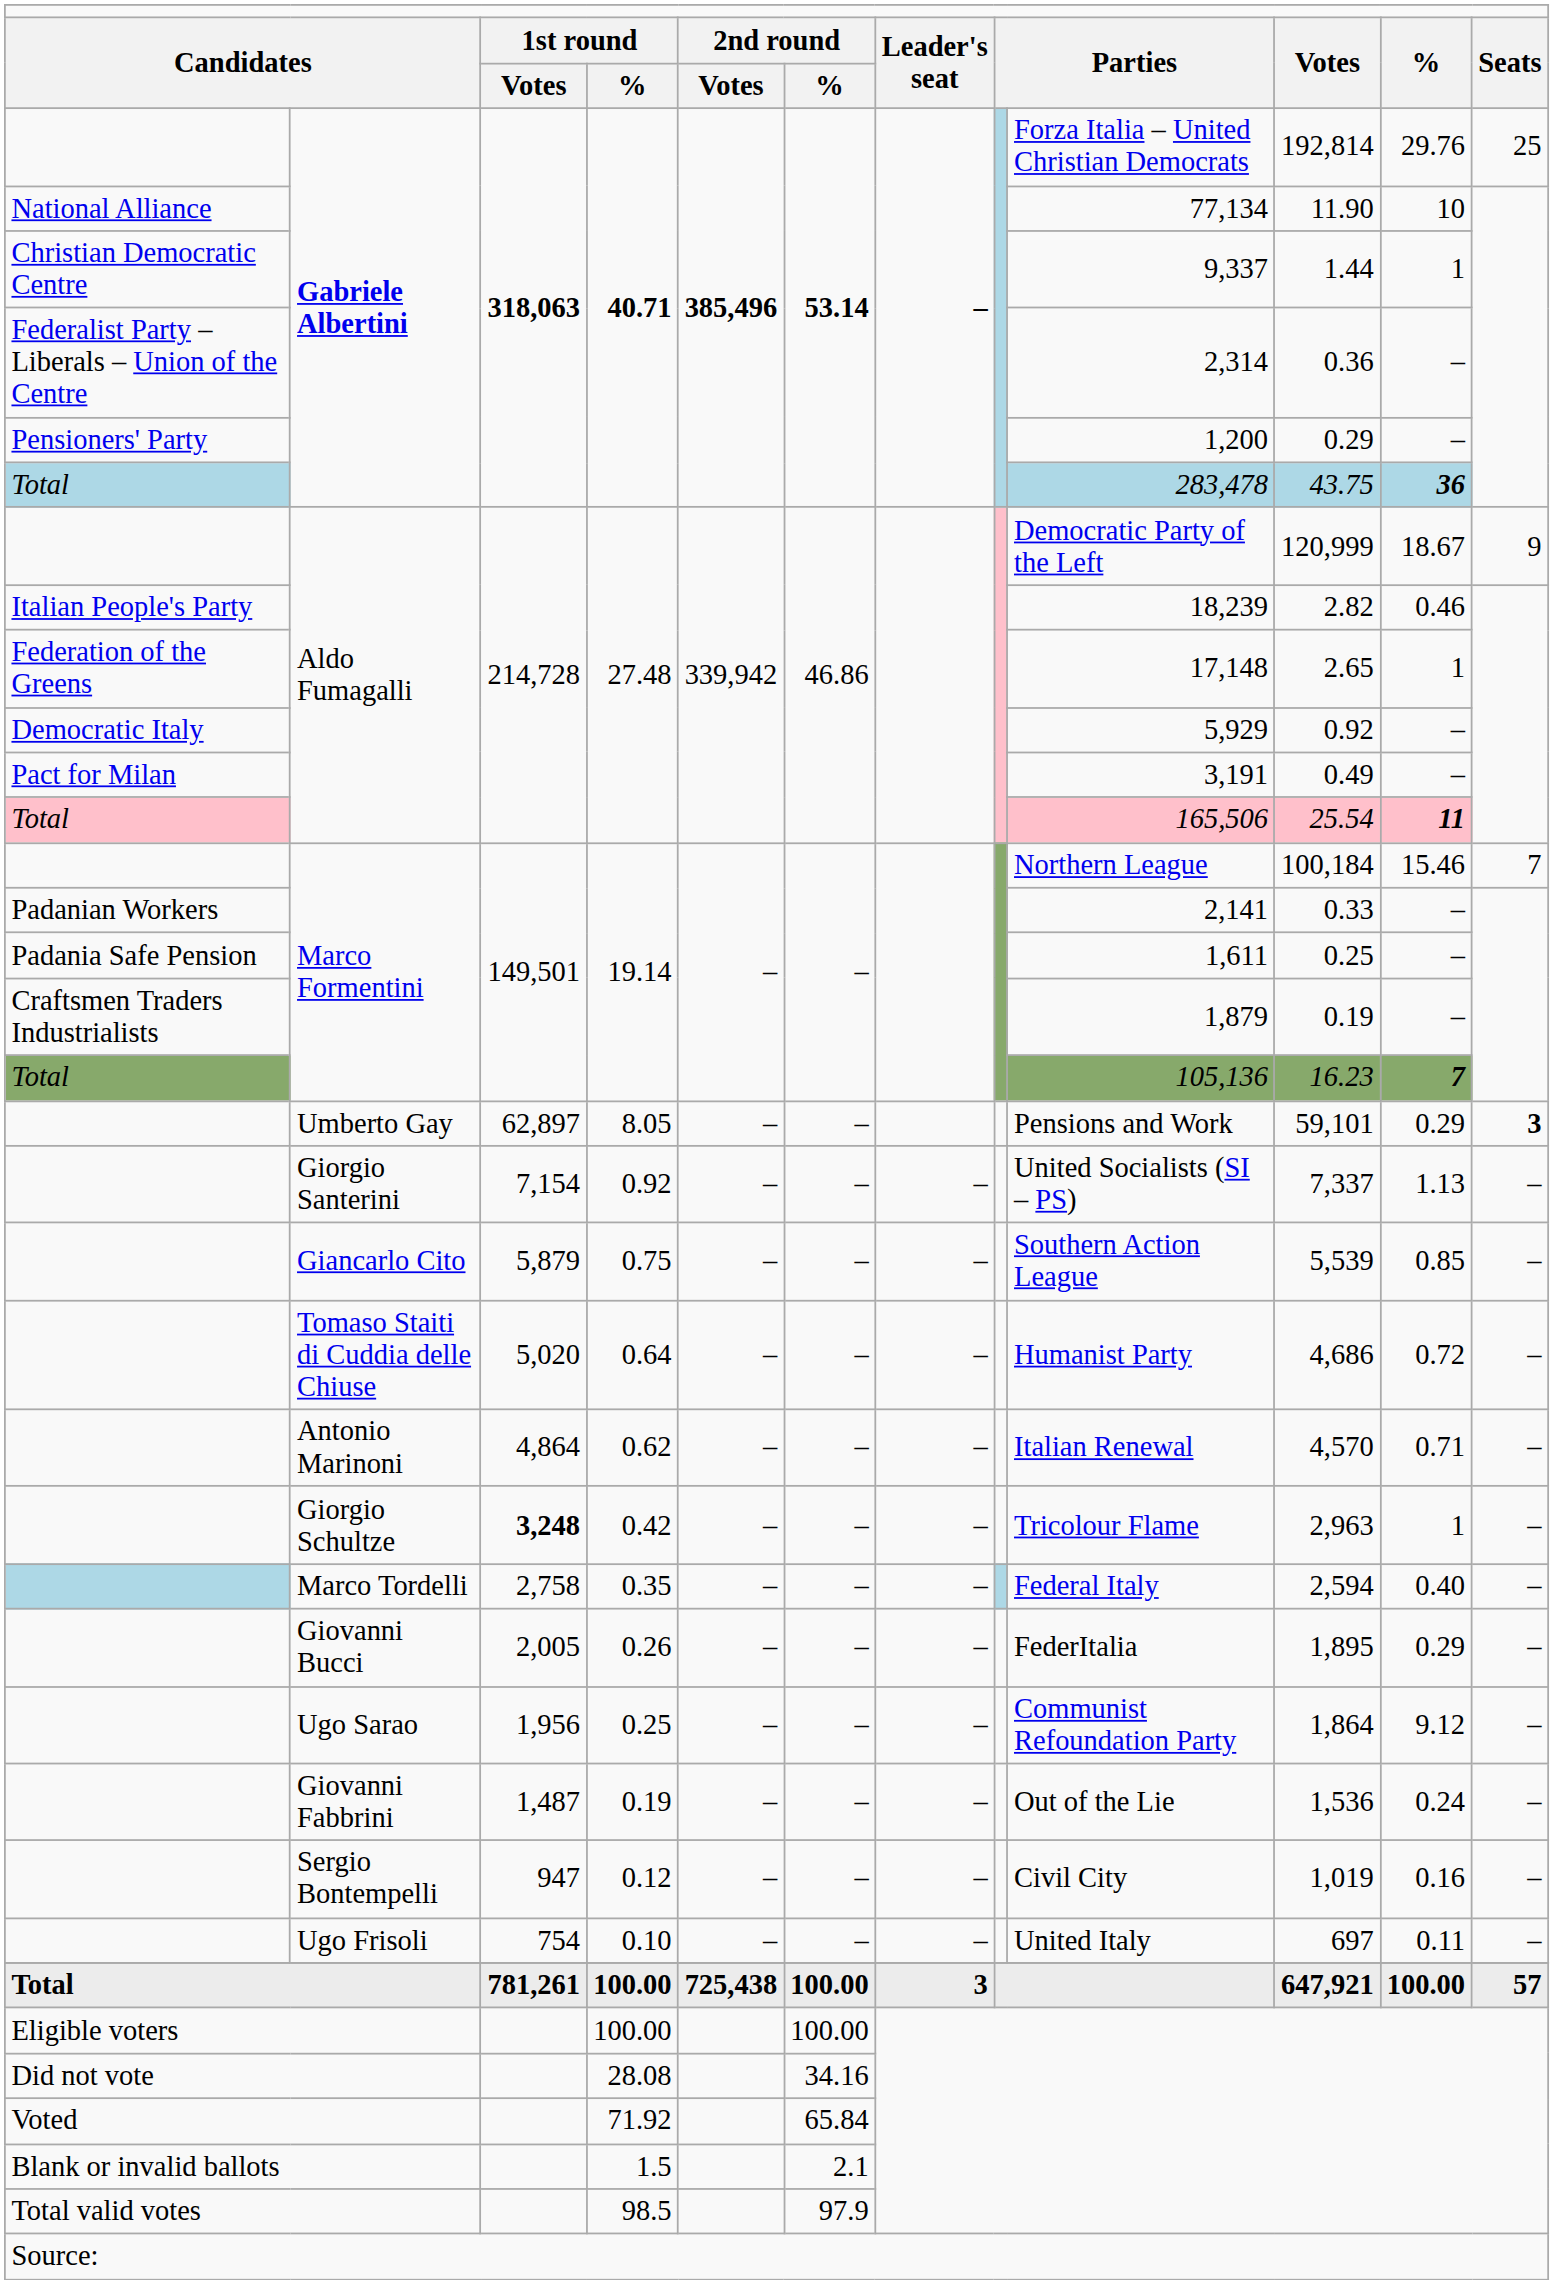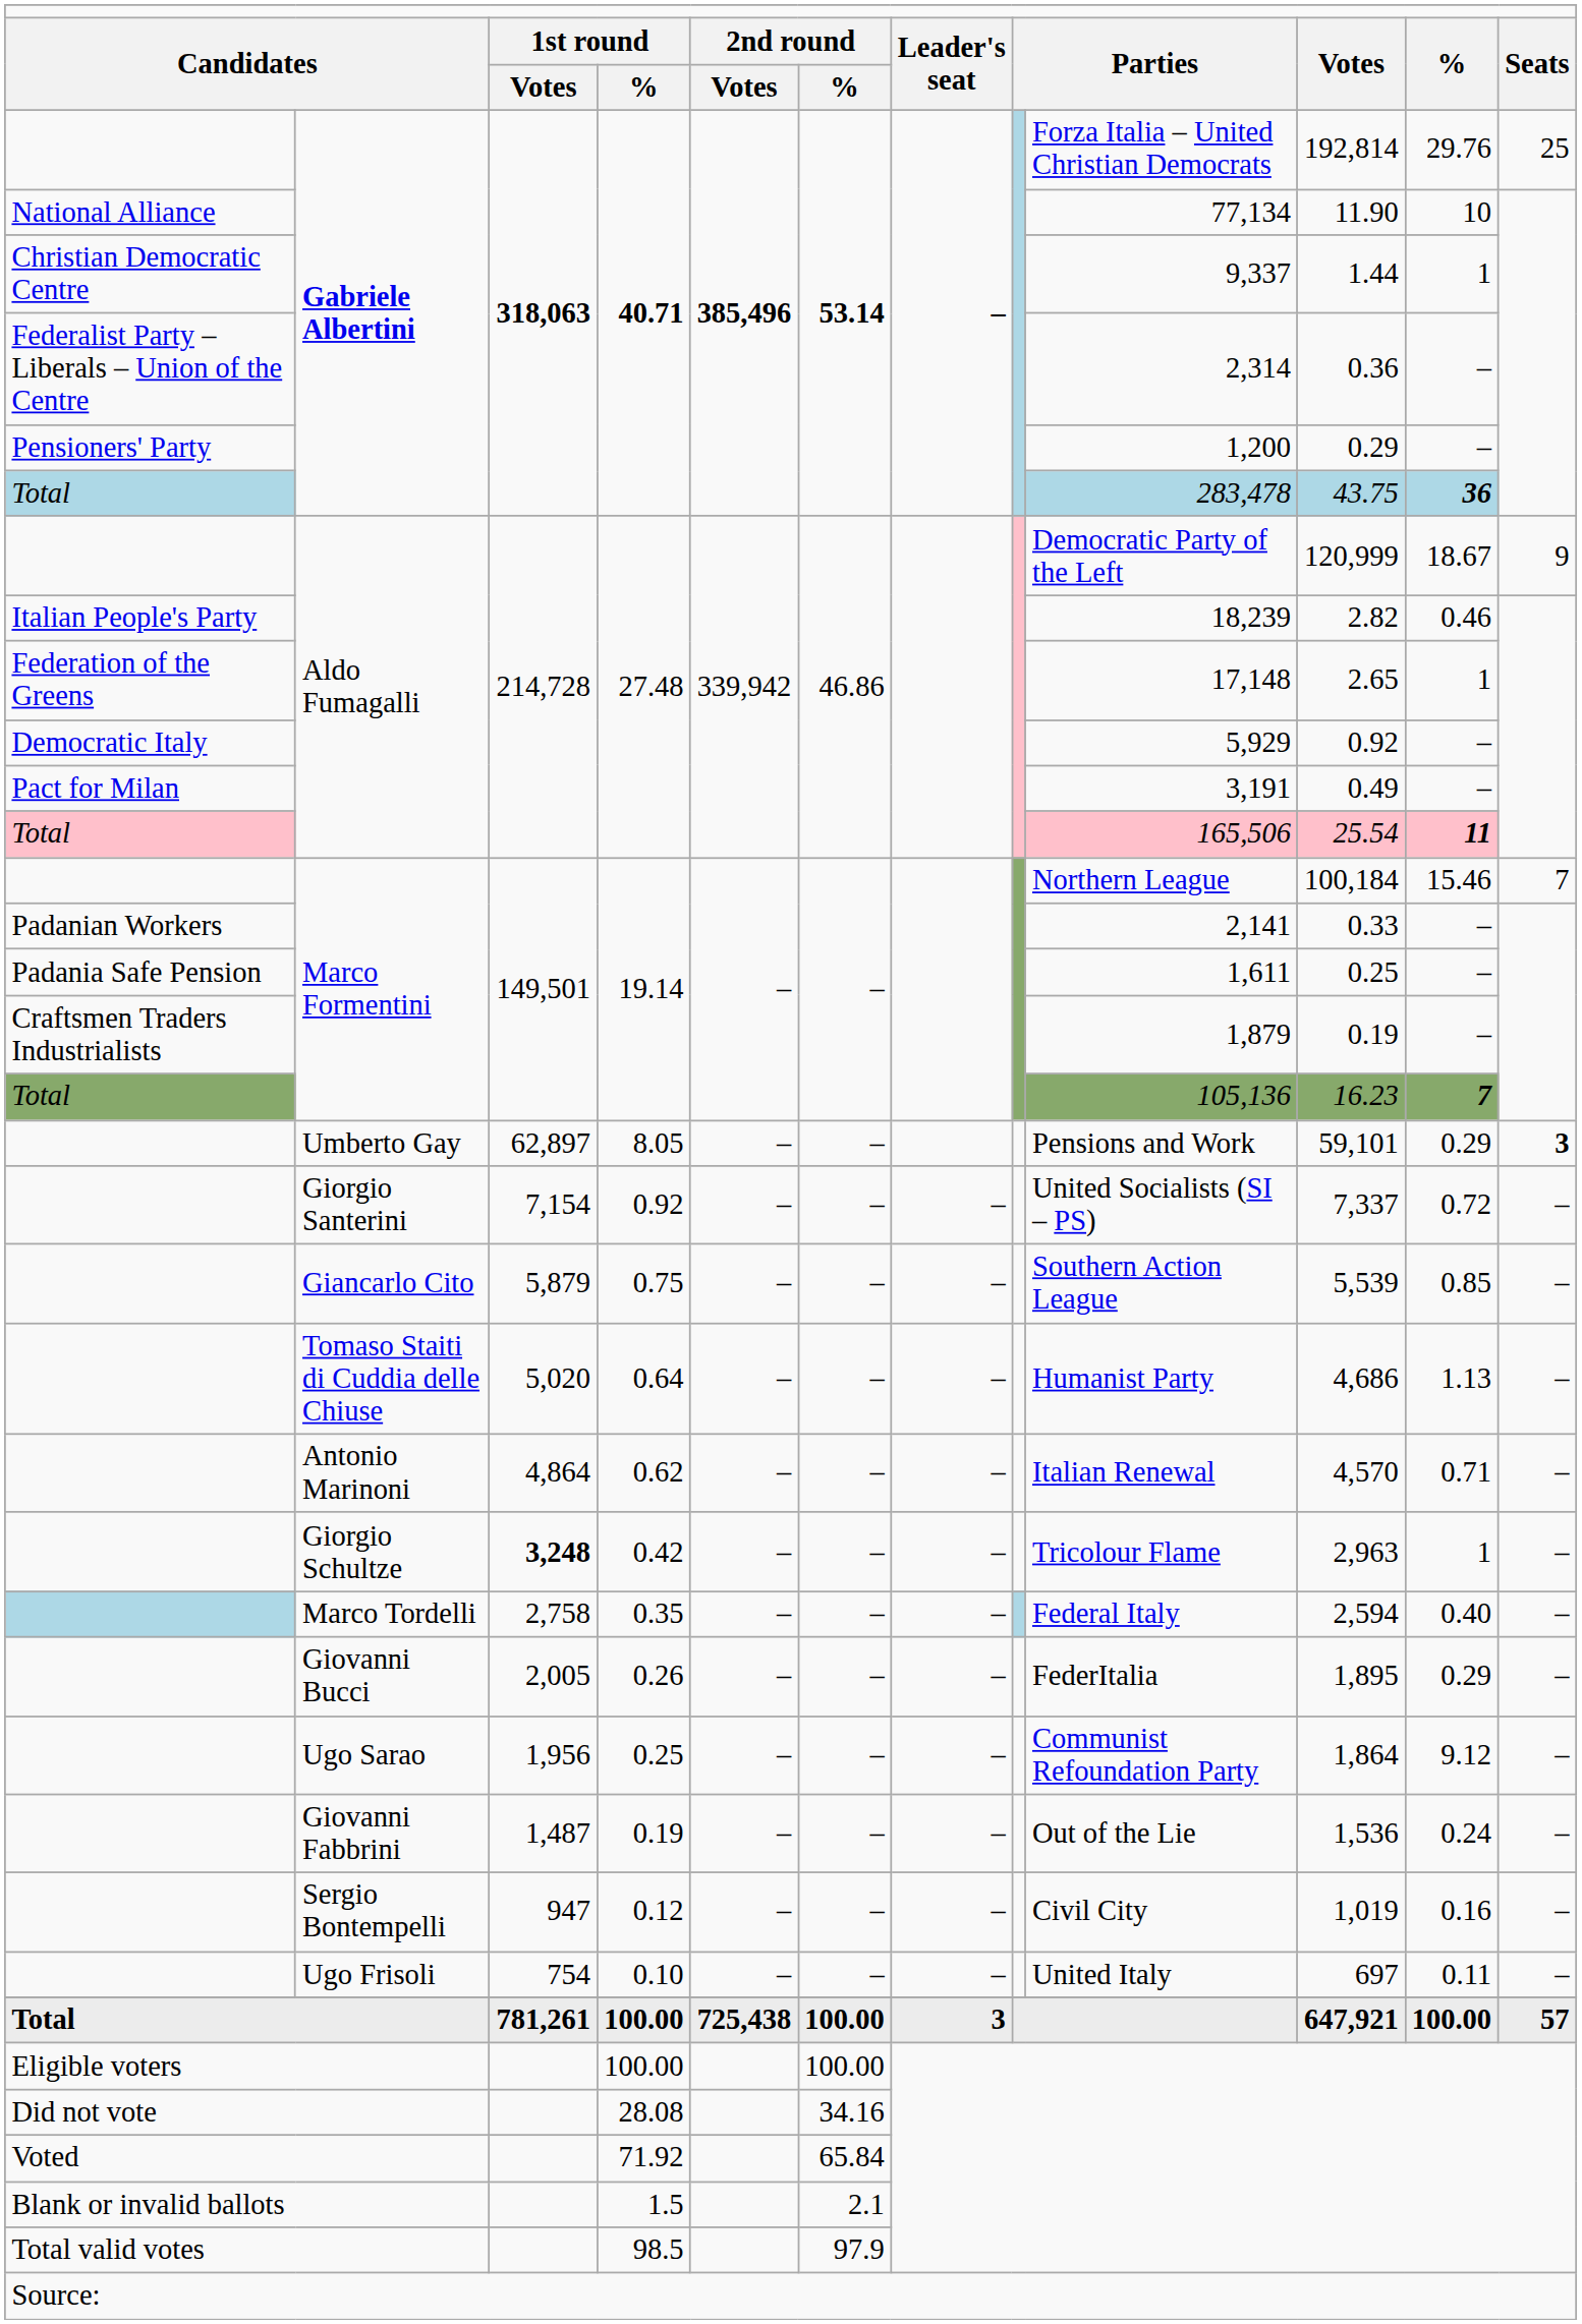Giorgio Santerini | column 11: 1.13 -> 0.72
Tomaso Staiti di Cuddia delle Chiuse | column 11: 0.72 -> 1.13
